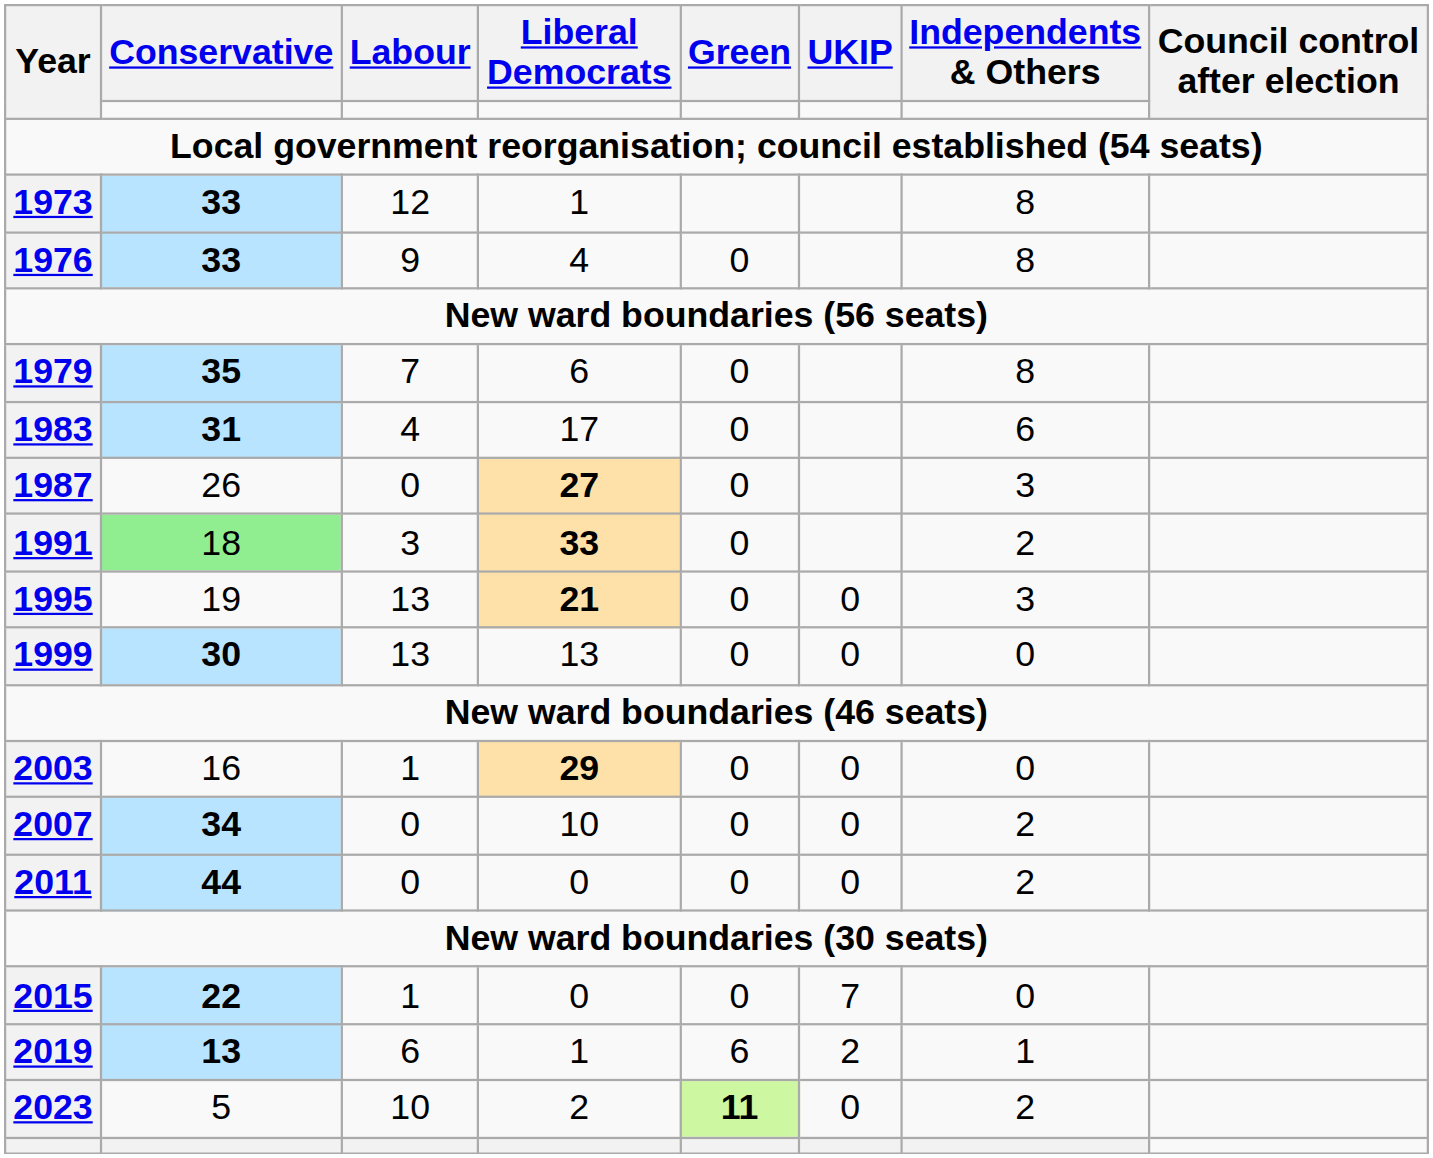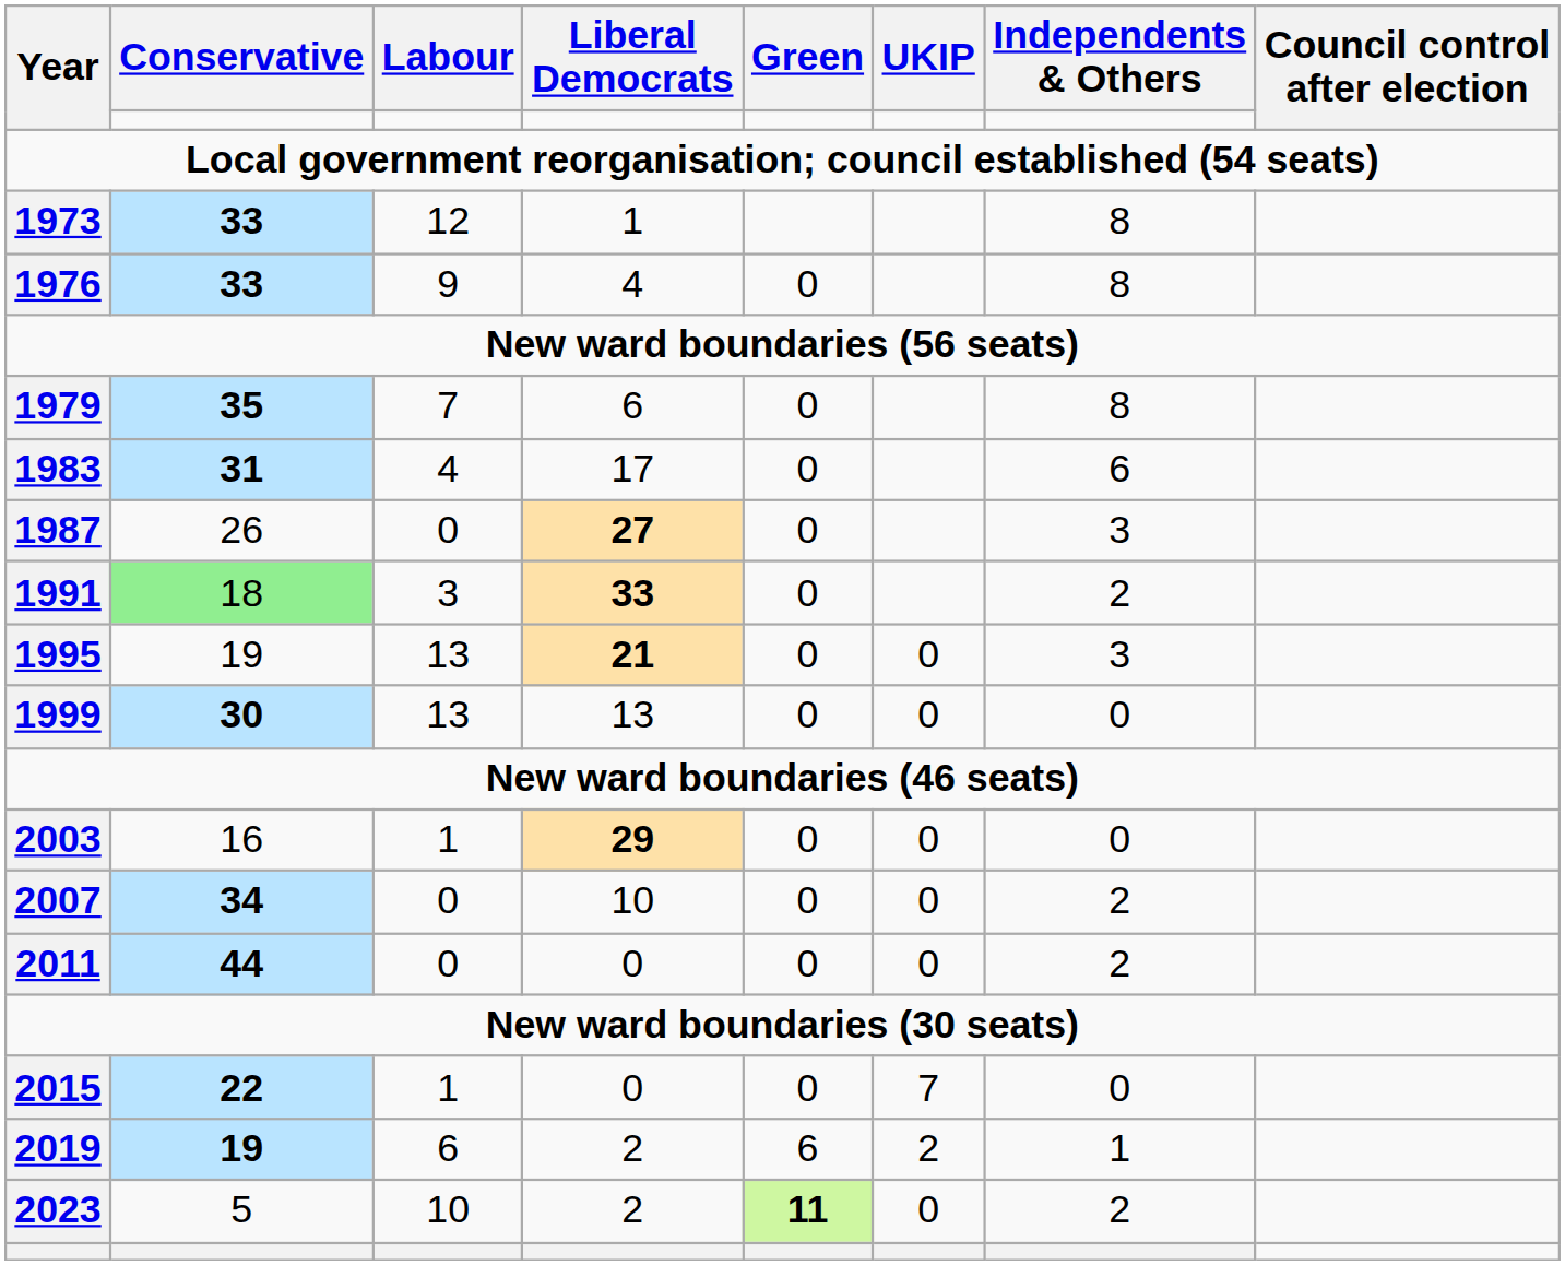2019 | Conservative: 13 -> 19
2019 | Liberal Democrats: 1 -> 2
